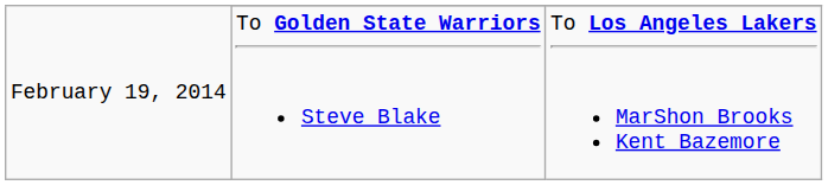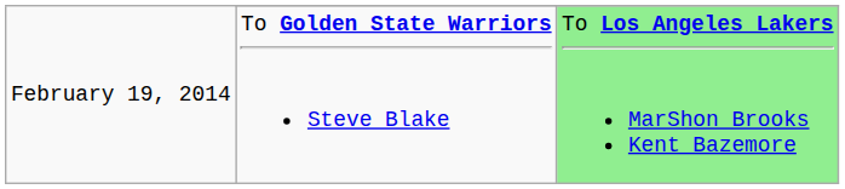February 19, 2014 / To Golden State Warriors Steve Blake | column 3: no background -> lightgreen background
